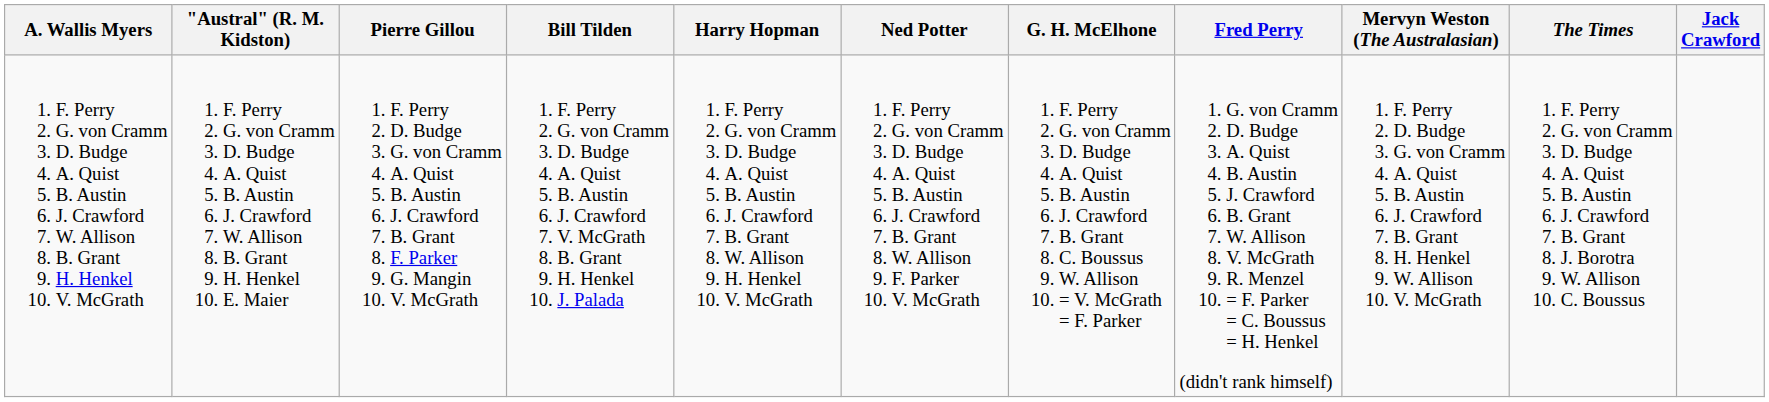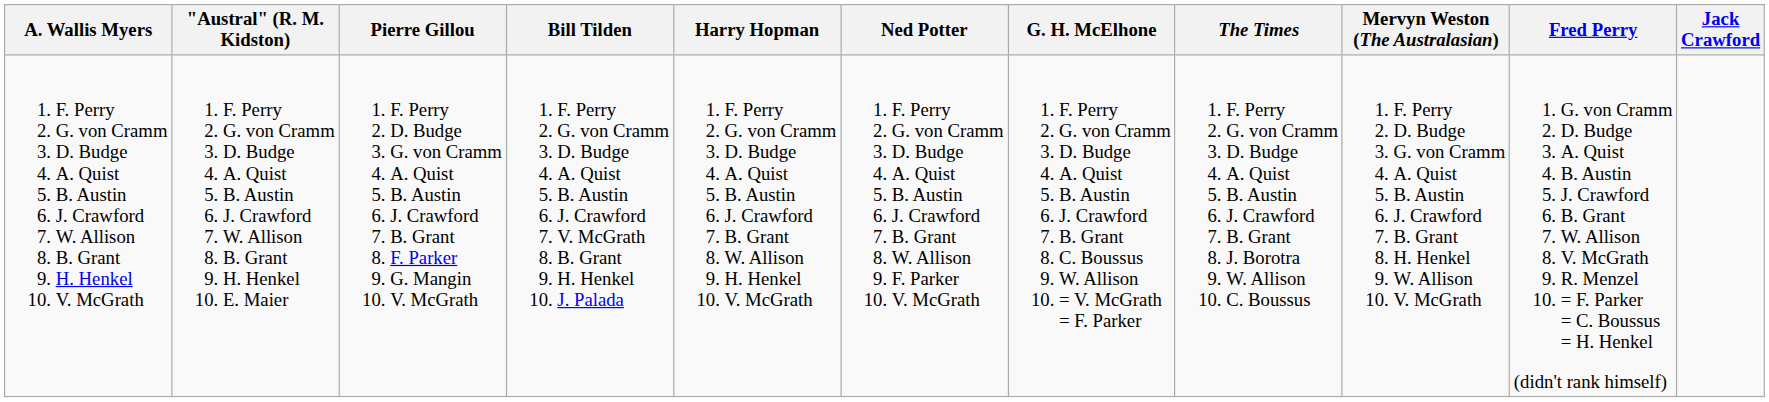columns swapped: The Times <-> Fred Perry
